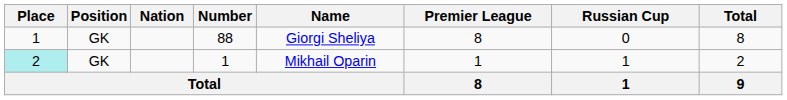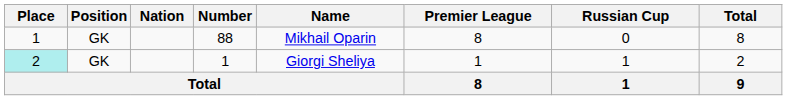row 2 | Name: Giorgi Sheliya -> Mikhail Oparin
row 3 | Name: Mikhail Oparin -> Giorgi Sheliya
